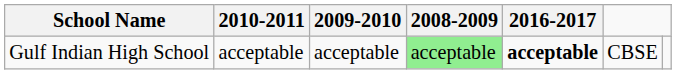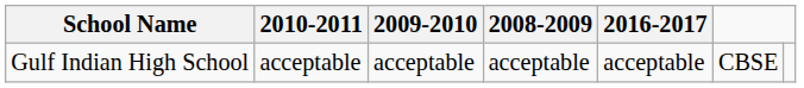Gulf Indian High School | 2008-2009: lightgreen background -> no background
Gulf Indian High School | 2016-2017: bold -> normal
